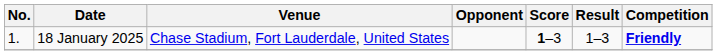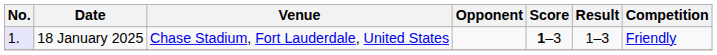18 January 2025 | No.: no background -> lavender background
18 January 2025 | Competition: bold -> normal
